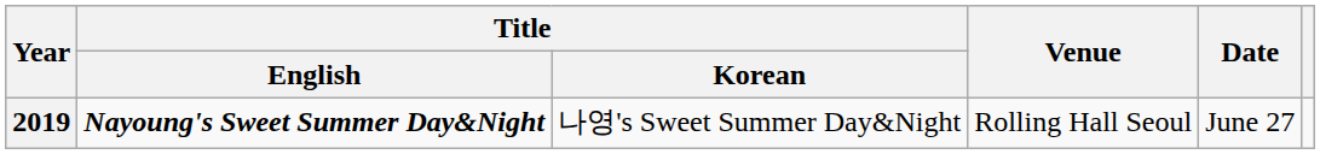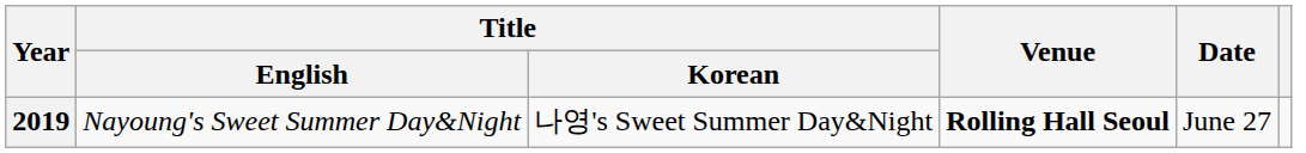2019 | Title / English: bold -> normal
2019 | Venue: normal -> bold
